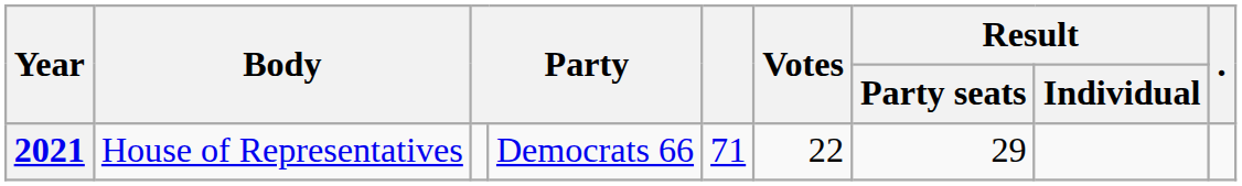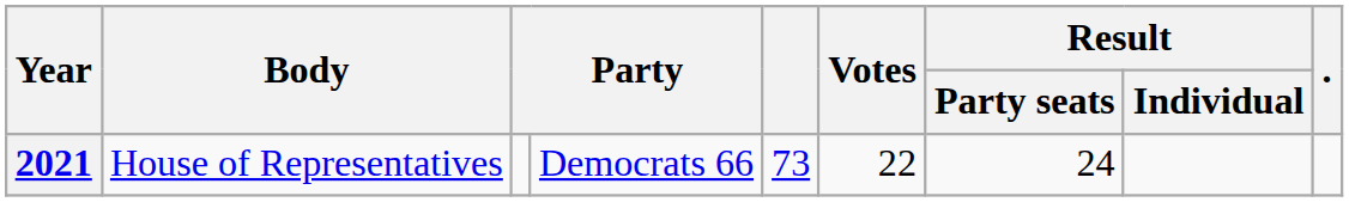2021 | column 5: 71 -> 73
2021 | Result / Party seats: 29 -> 24
